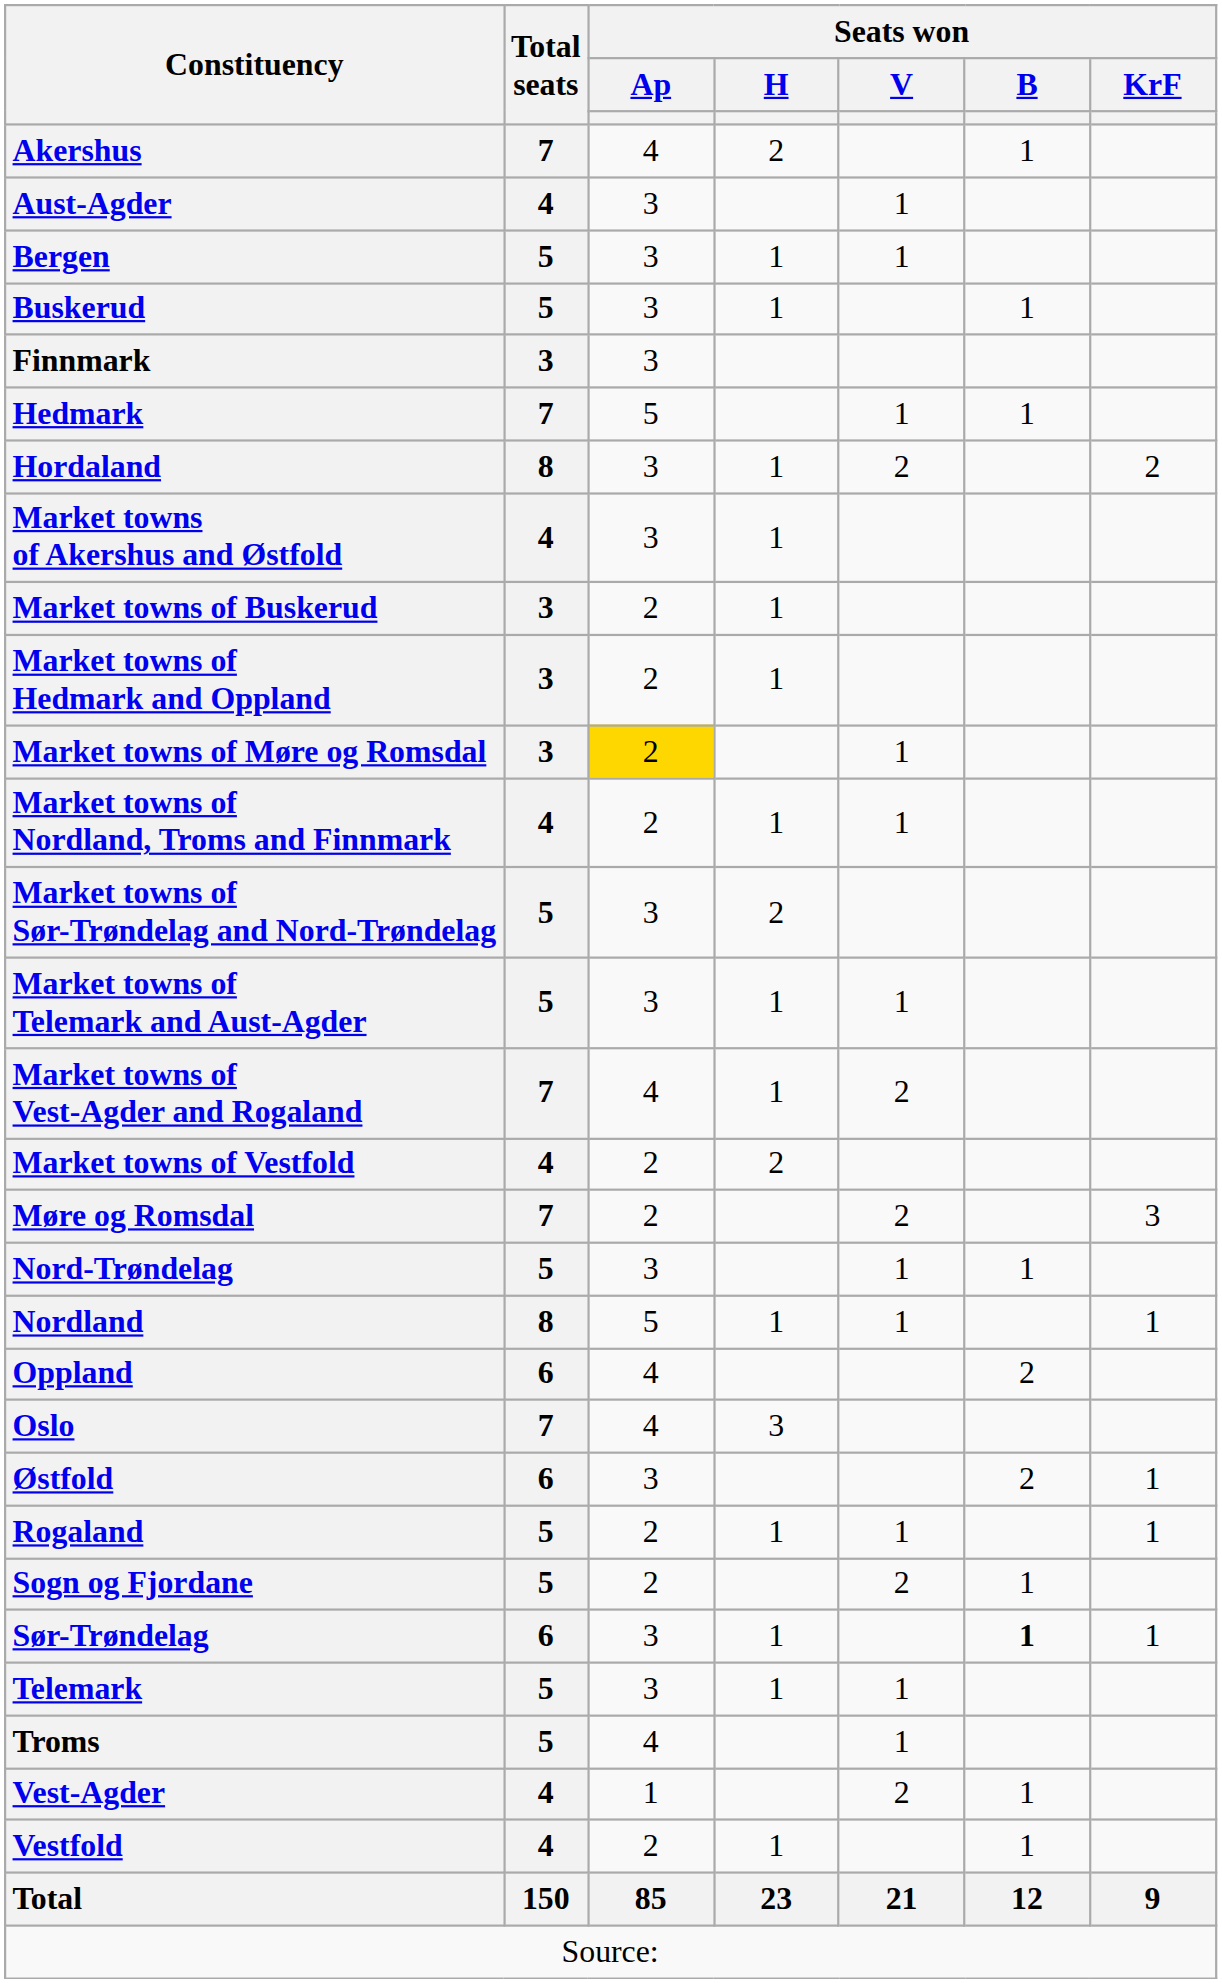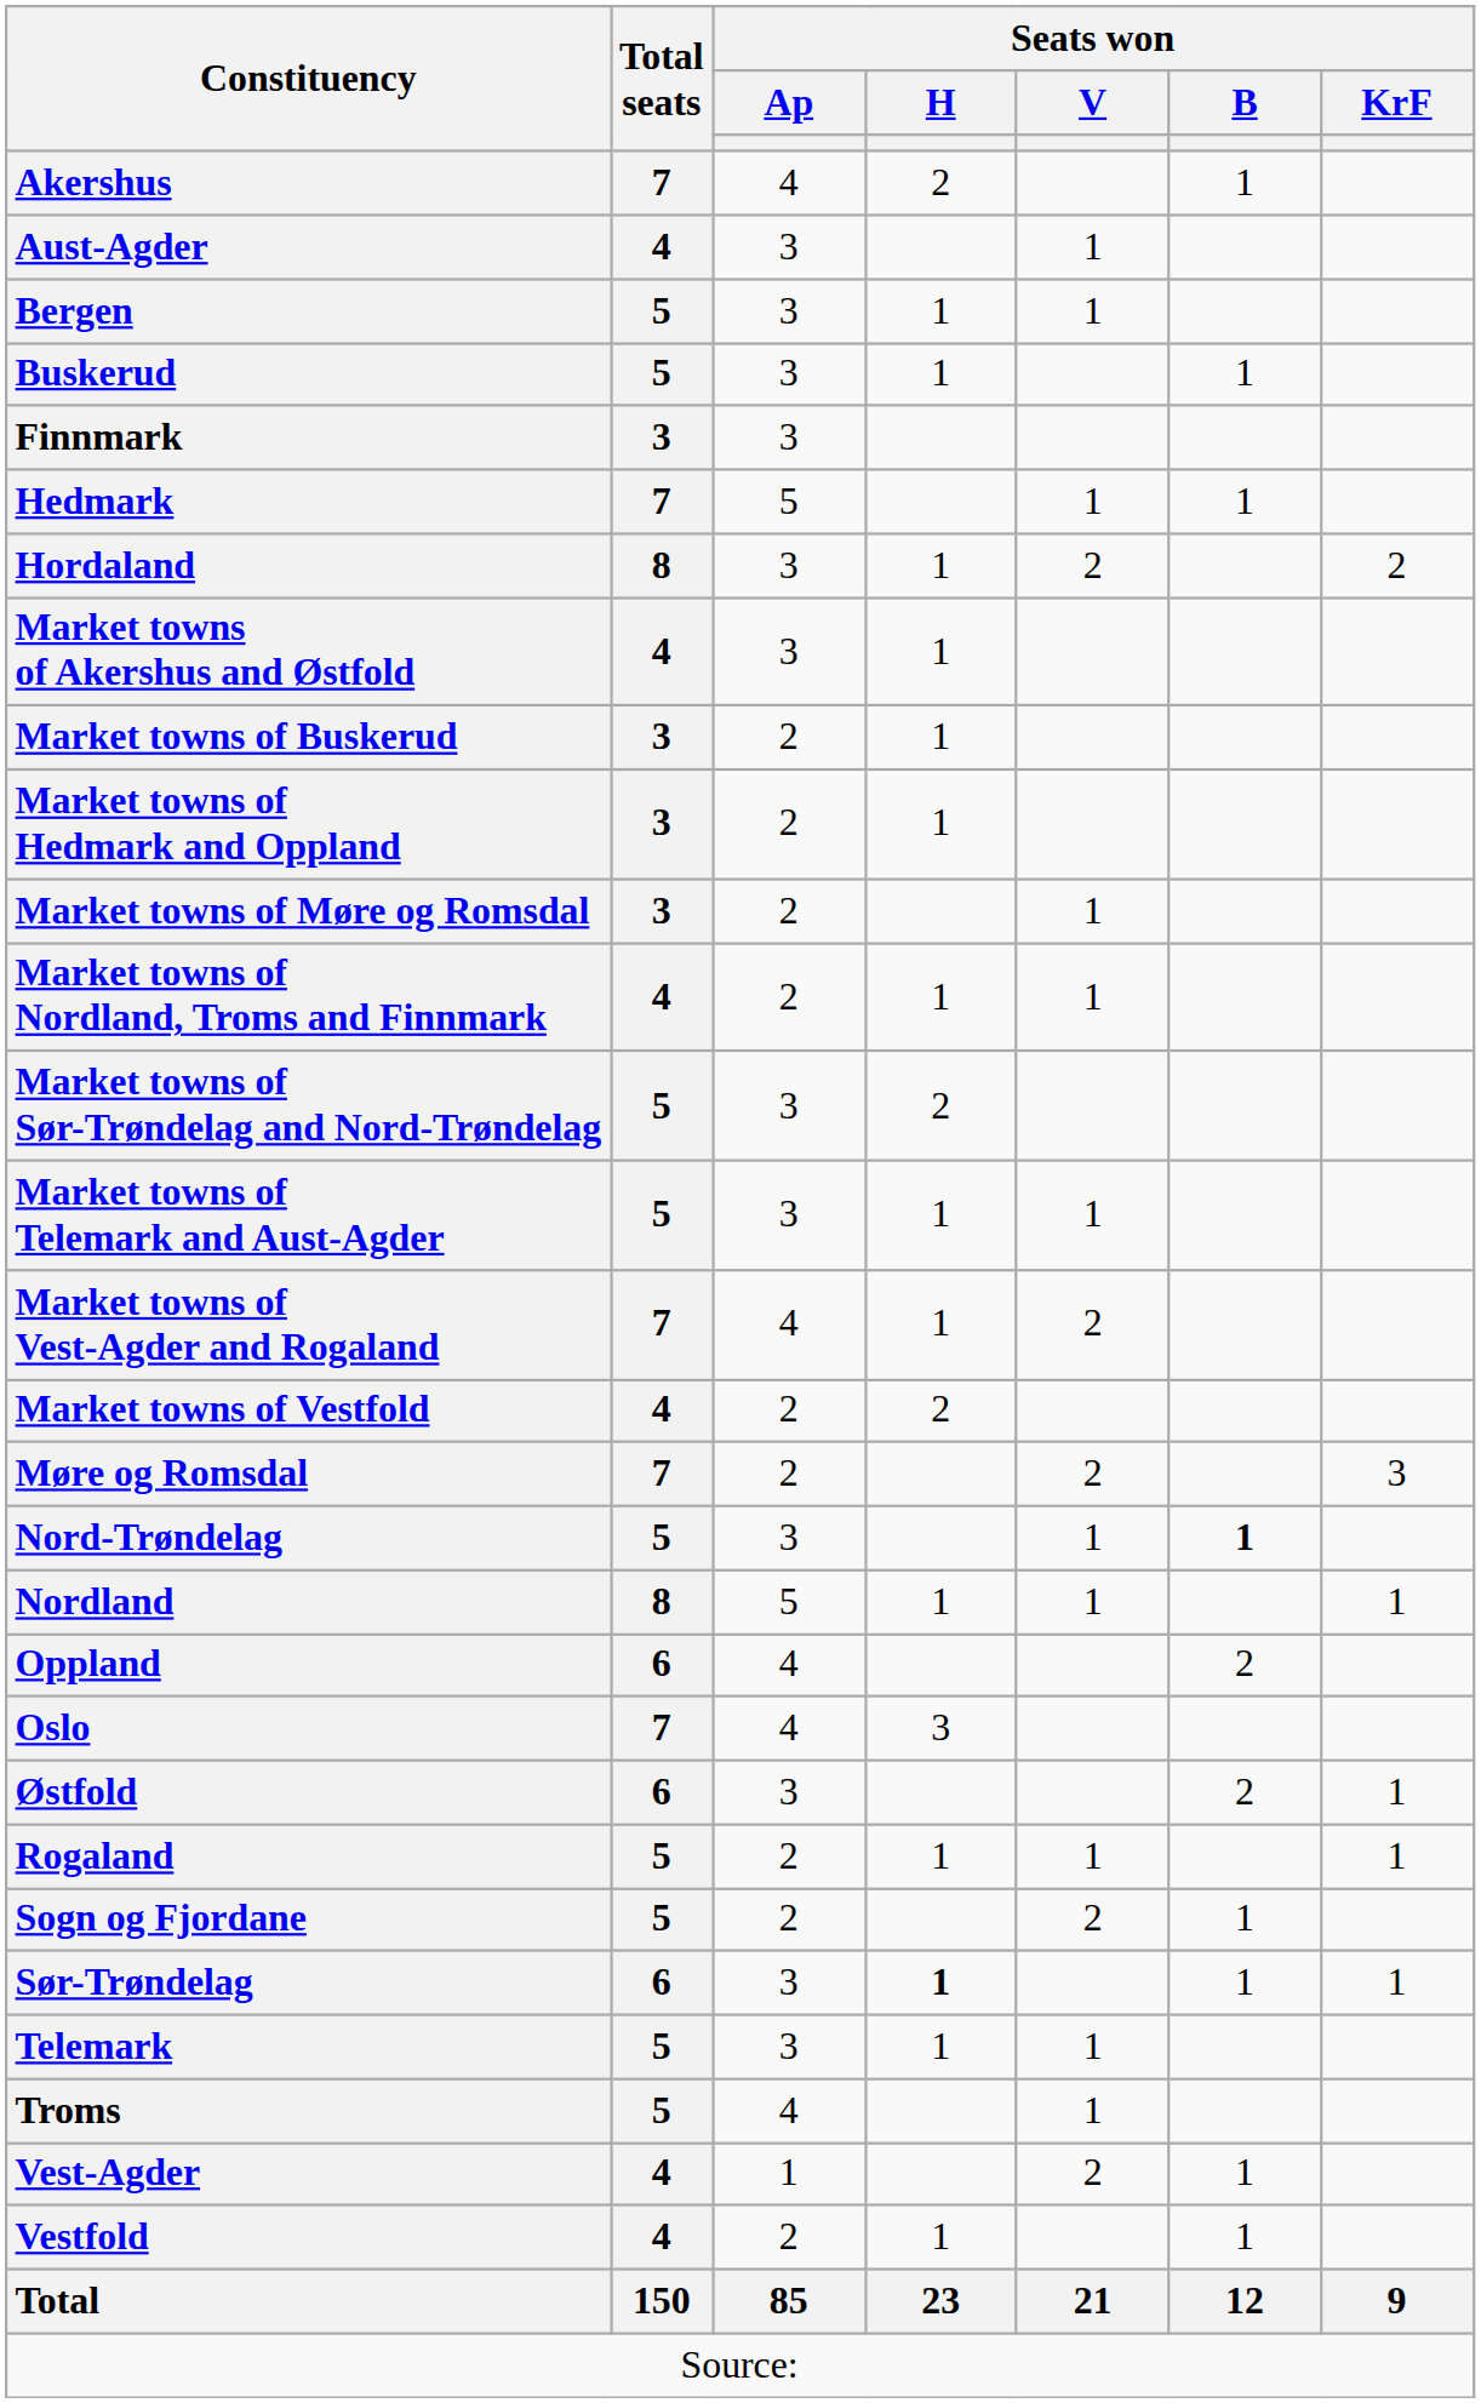Market towns of Møre og Romsdal | Seats won / Ap: gold background -> no background
Nord-Trøndelag | Seats won / B: normal -> bold
Sør-Trøndelag | Seats won / H: normal -> bold
Sør-Trøndelag | Seats won / B: bold -> normal
